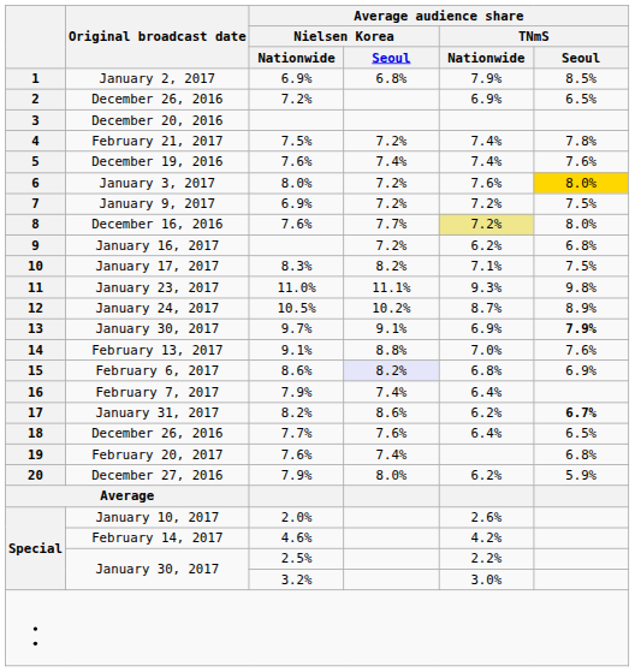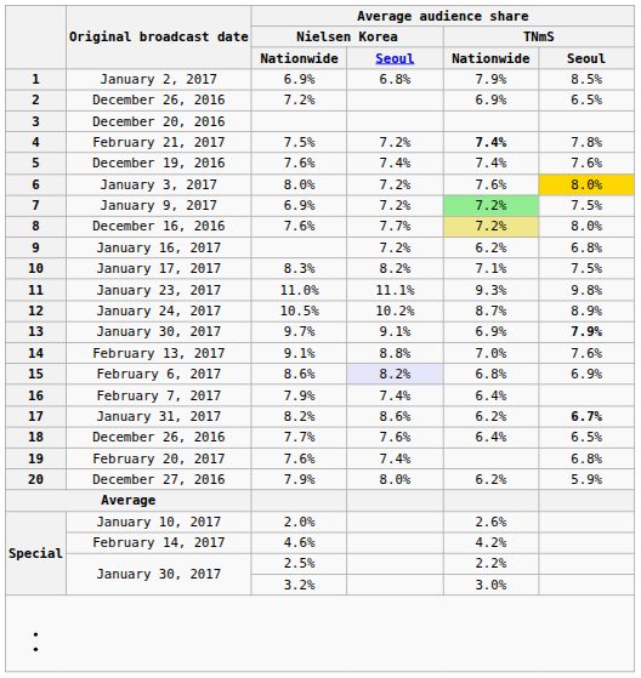4 | Average audience share / TNmS / Nationwide: normal -> bold
7 | Average audience share / TNmS / Nationwide: no background -> lightgreen background
